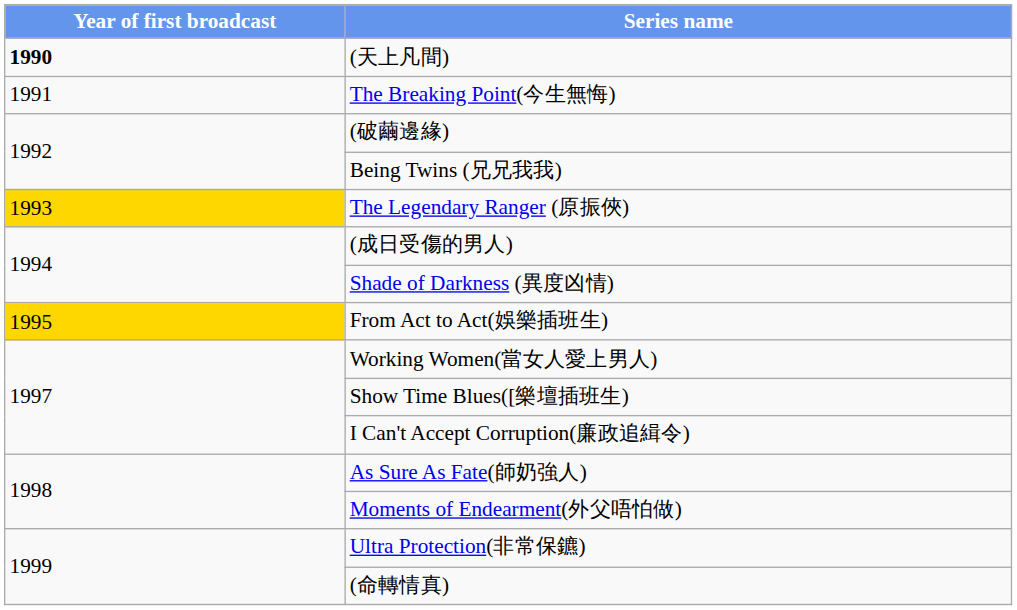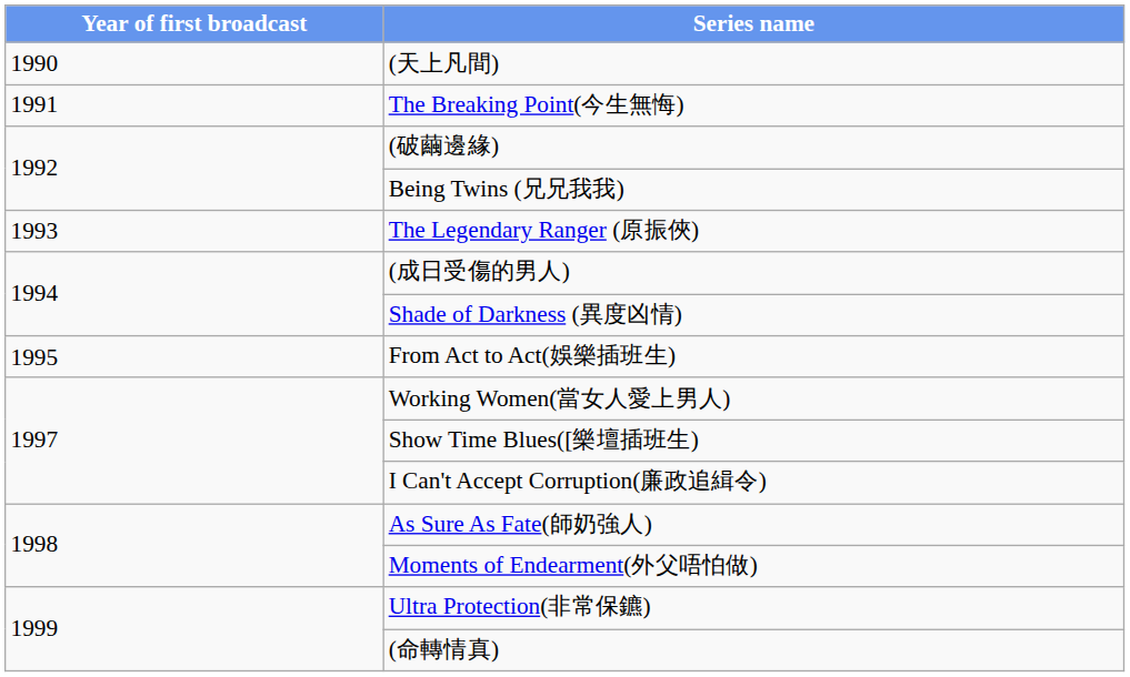(天上凡間) | Year of first broadcast: bold -> normal
The Legendary Ranger (原振俠) | Year of first broadcast: gold background -> no background
From Act to Act(娛樂插班生) | Year of first broadcast: gold background -> no background
